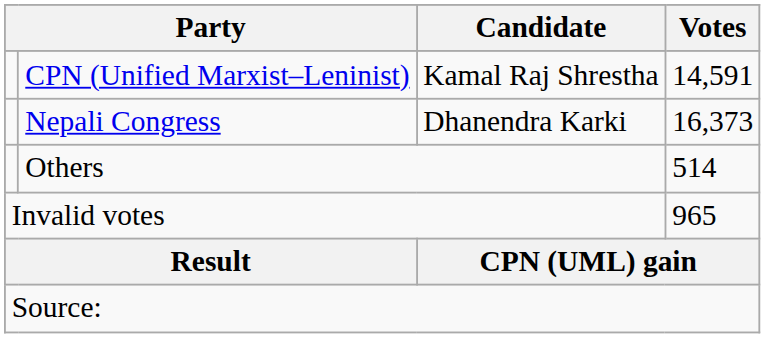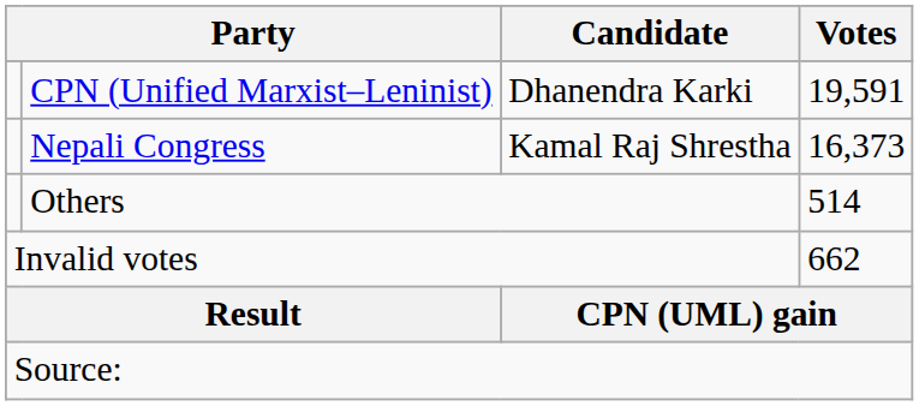CPN (Unified Marxist–Leninist) | Candidate: Kamal Raj Shrestha -> Dhanendra Karki
CPN (Unified Marxist–Leninist) | Votes: 14,591 -> 19,591
Nepali Congress | Candidate: Dhanendra Karki -> Kamal Raj Shrestha
Invalid votes | Votes: 965 -> 662
